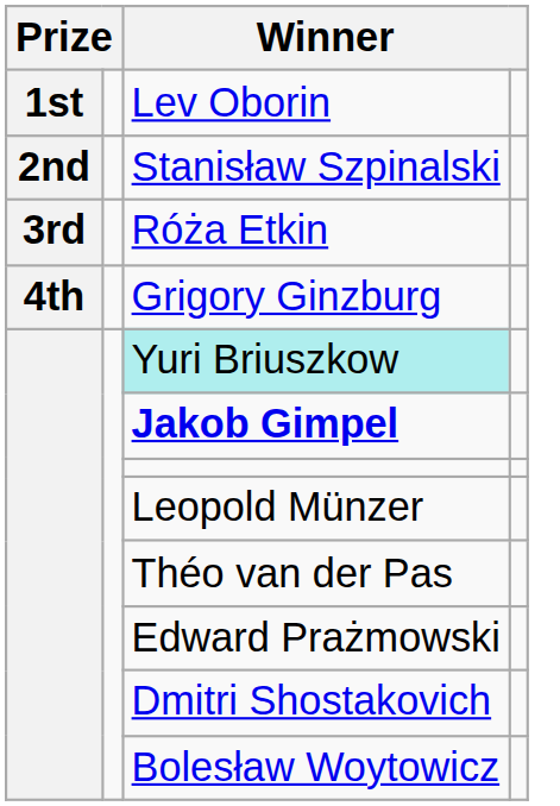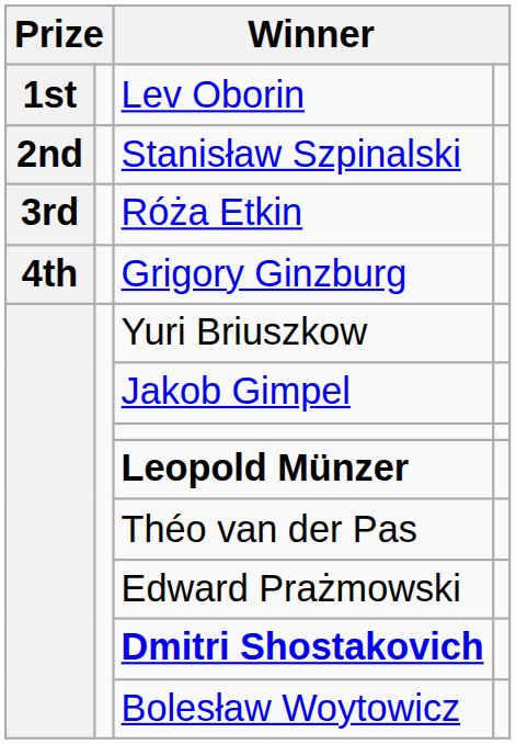Yuri Briuszkow | column 3: paleturquoise background -> no background
Jakob Gimpel | column 3: bold -> normal
Leopold Münzer | column 3: normal -> bold
Dmitri Shostakovich | column 3: normal -> bold
